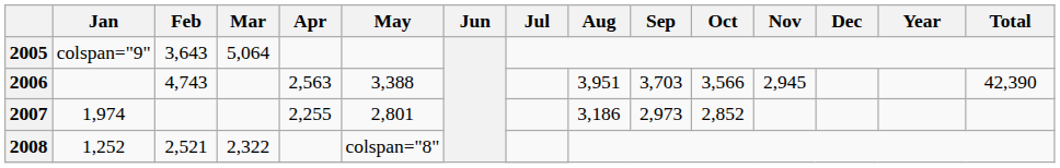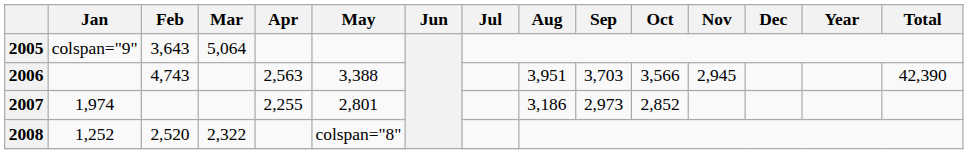2008 | Feb: 2,521 -> 2,520
